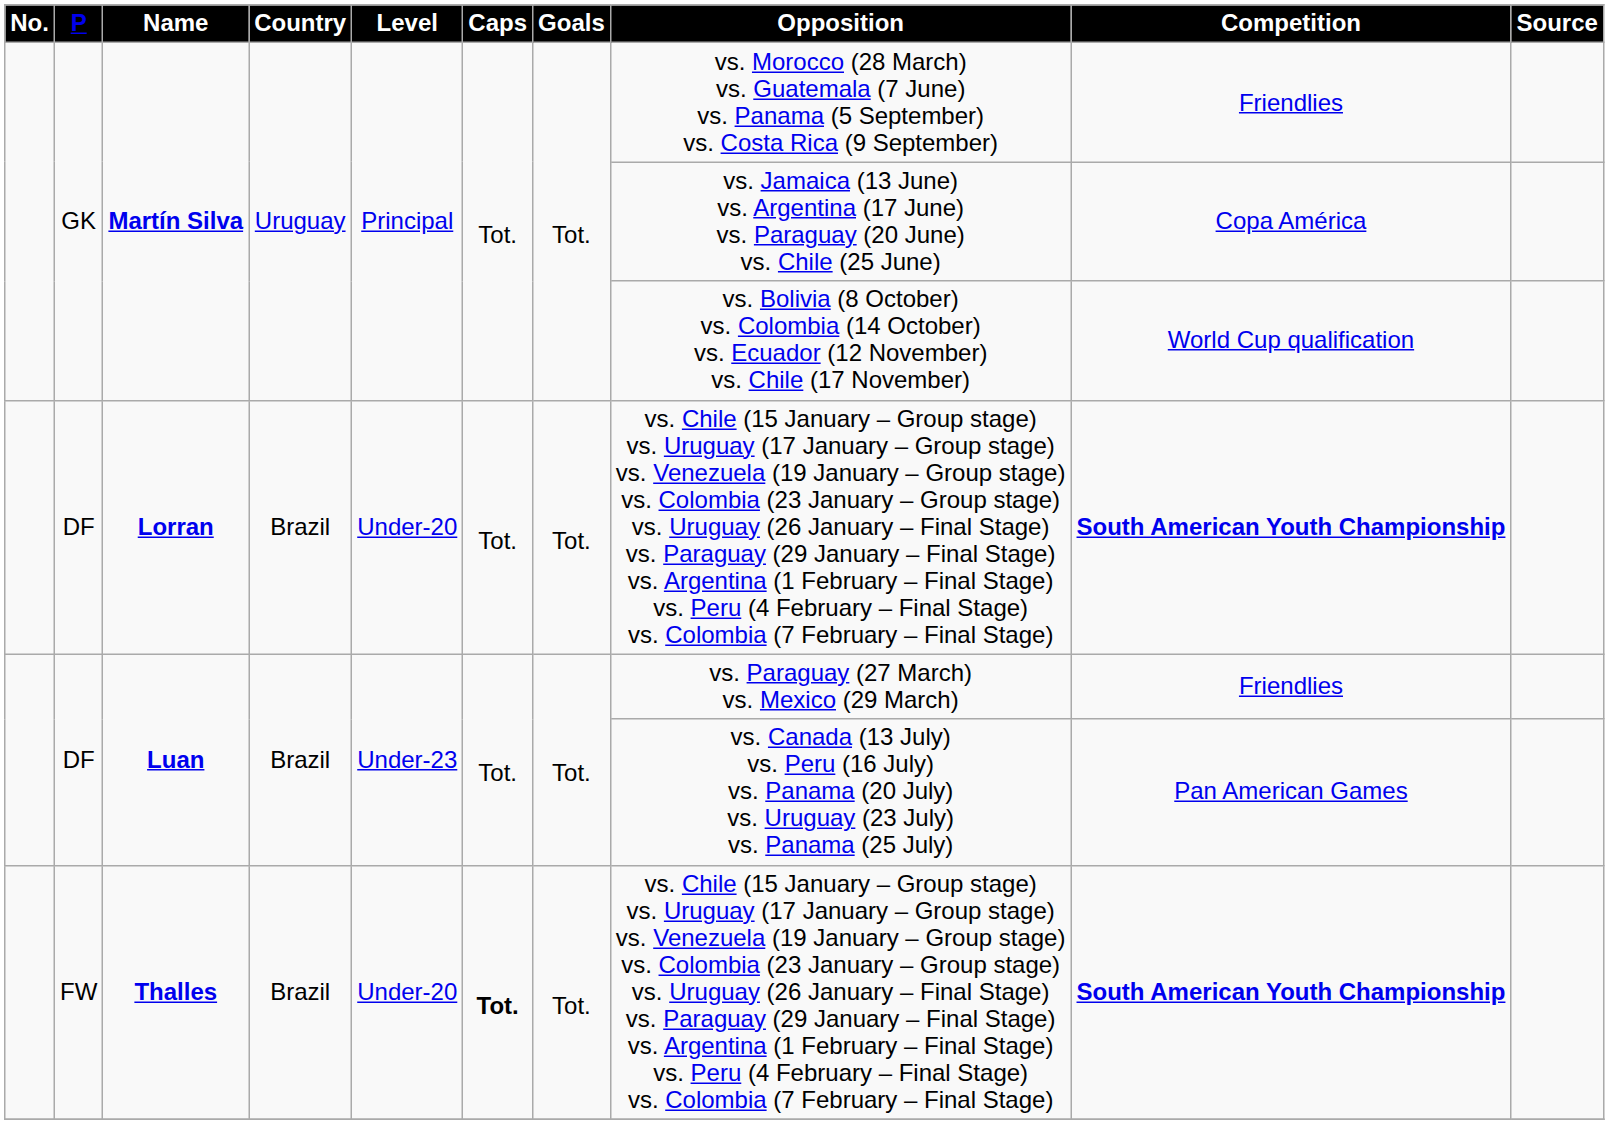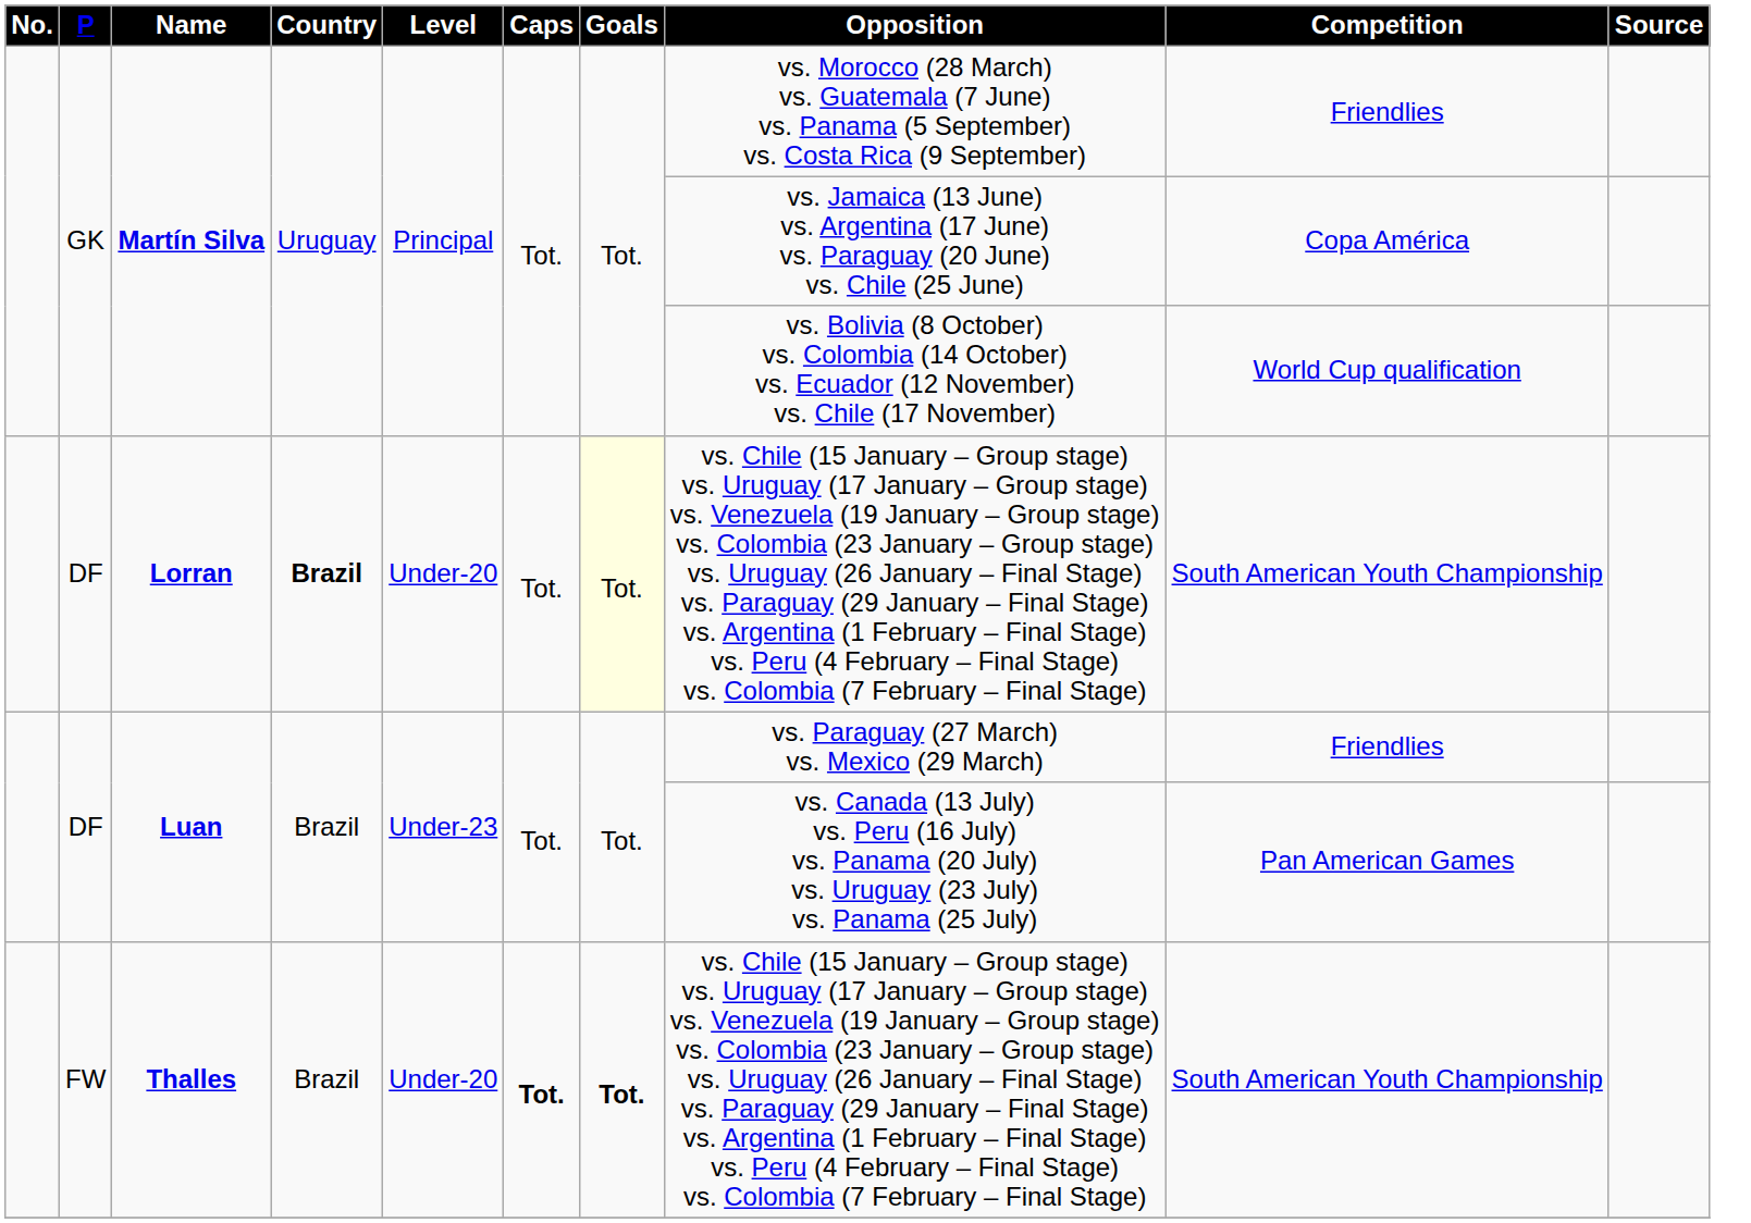Lorran | Country: normal -> bold
Lorran | Goals: no background -> lightyellow background
Lorran | Competition: bold -> normal
Thalles | Goals: normal -> bold
Thalles | Competition: bold -> normal
